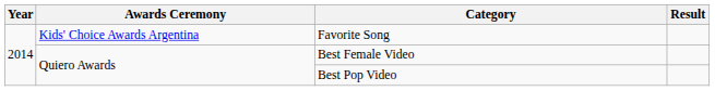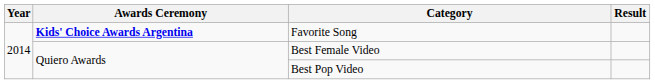Favorite Song | Awards Ceremony: normal -> bold
